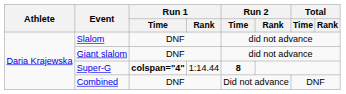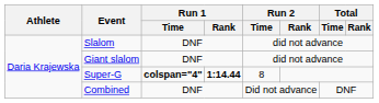Super-G | Run 1 / Rank: normal -> bold
Super-G | Run 2 / Time: bold -> normal
